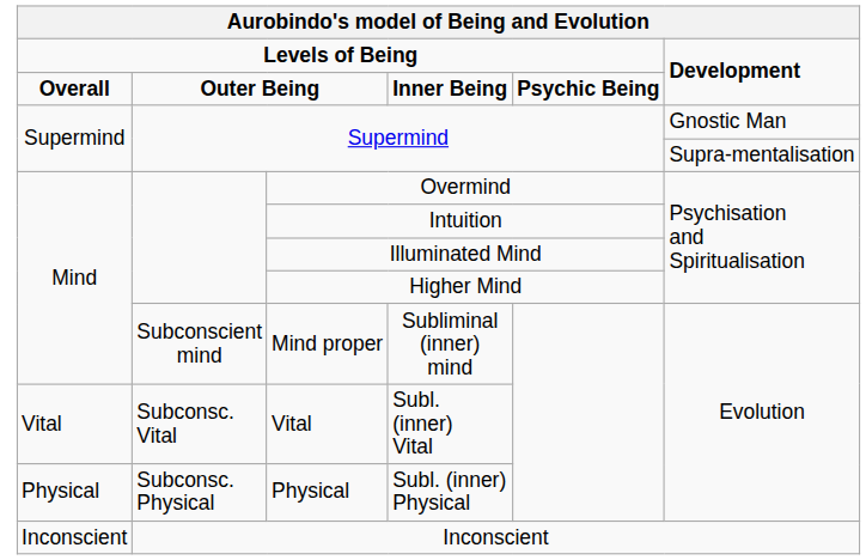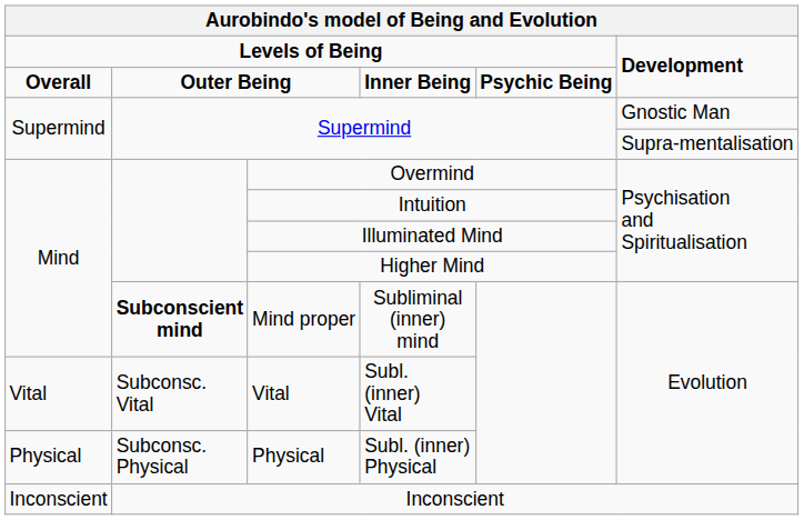Mind proper | column 2: normal -> bold
